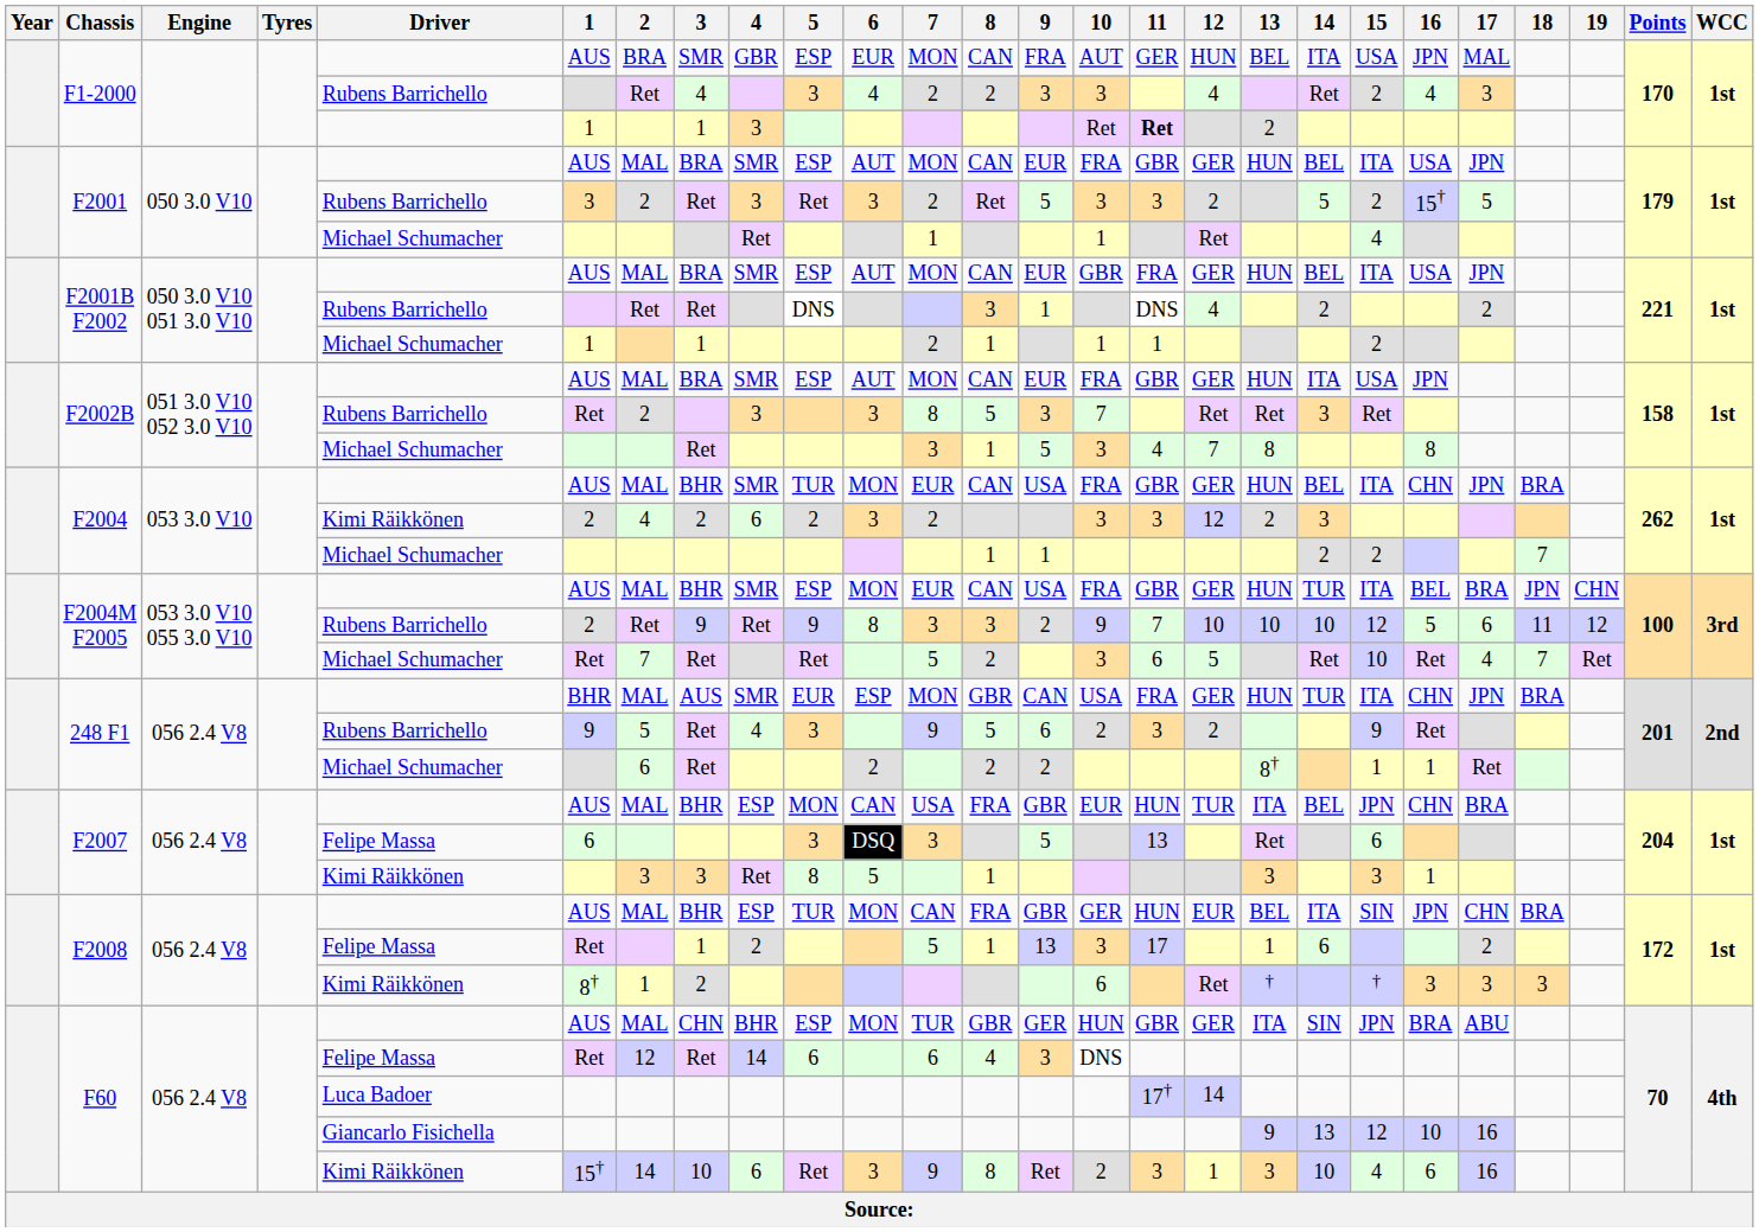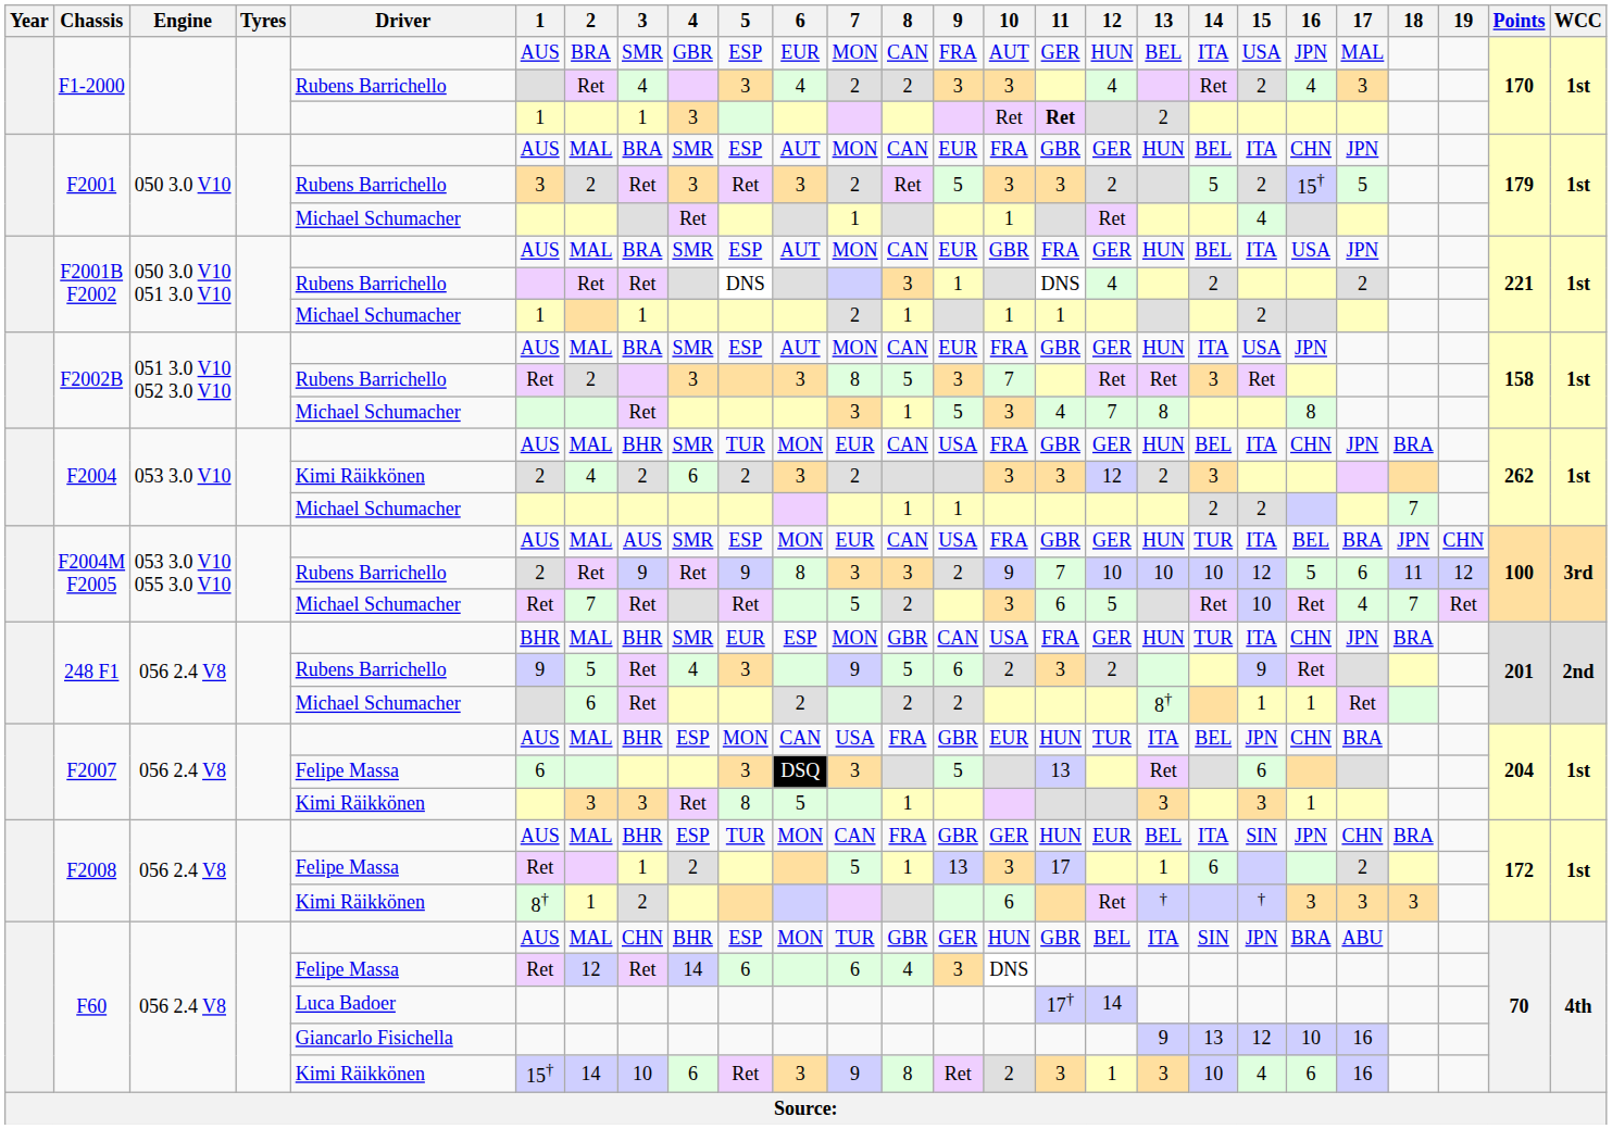row 5 | 16: USA -> CHN
row 17 | 3: BHR -> AUS
row 20 | 3: AUS -> BHR
row 29 | 12: GER -> BEL
